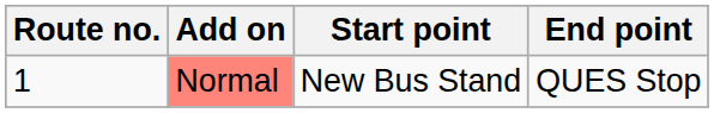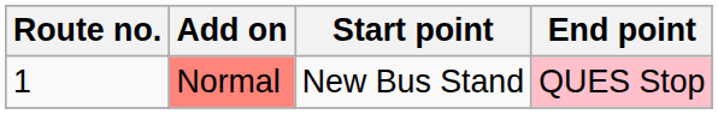Normal | End point: no background -> pink background
